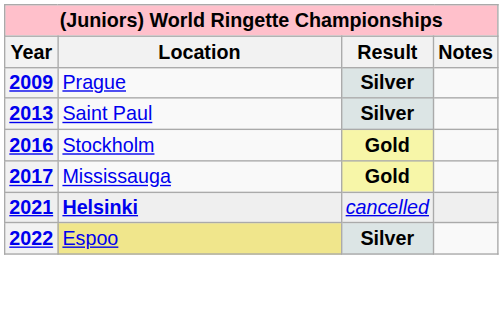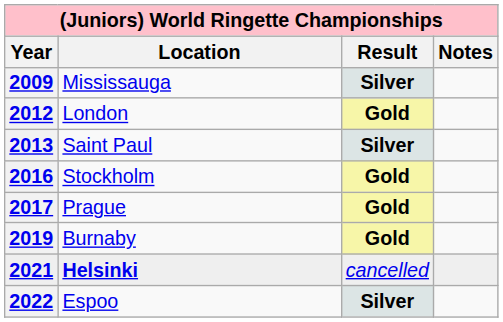2009 | Location: Prague -> Mississauga
+ row: 2012 | London | Gold
2017 | Location: Mississauga -> Prague
+ row: 2019 | Burnaby | Gold
2022 | Location: khaki background -> no background
